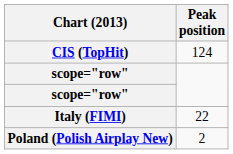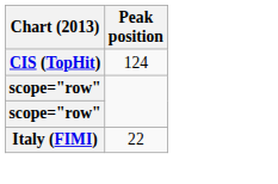- row: Poland (Polish Airplay New) | 2
